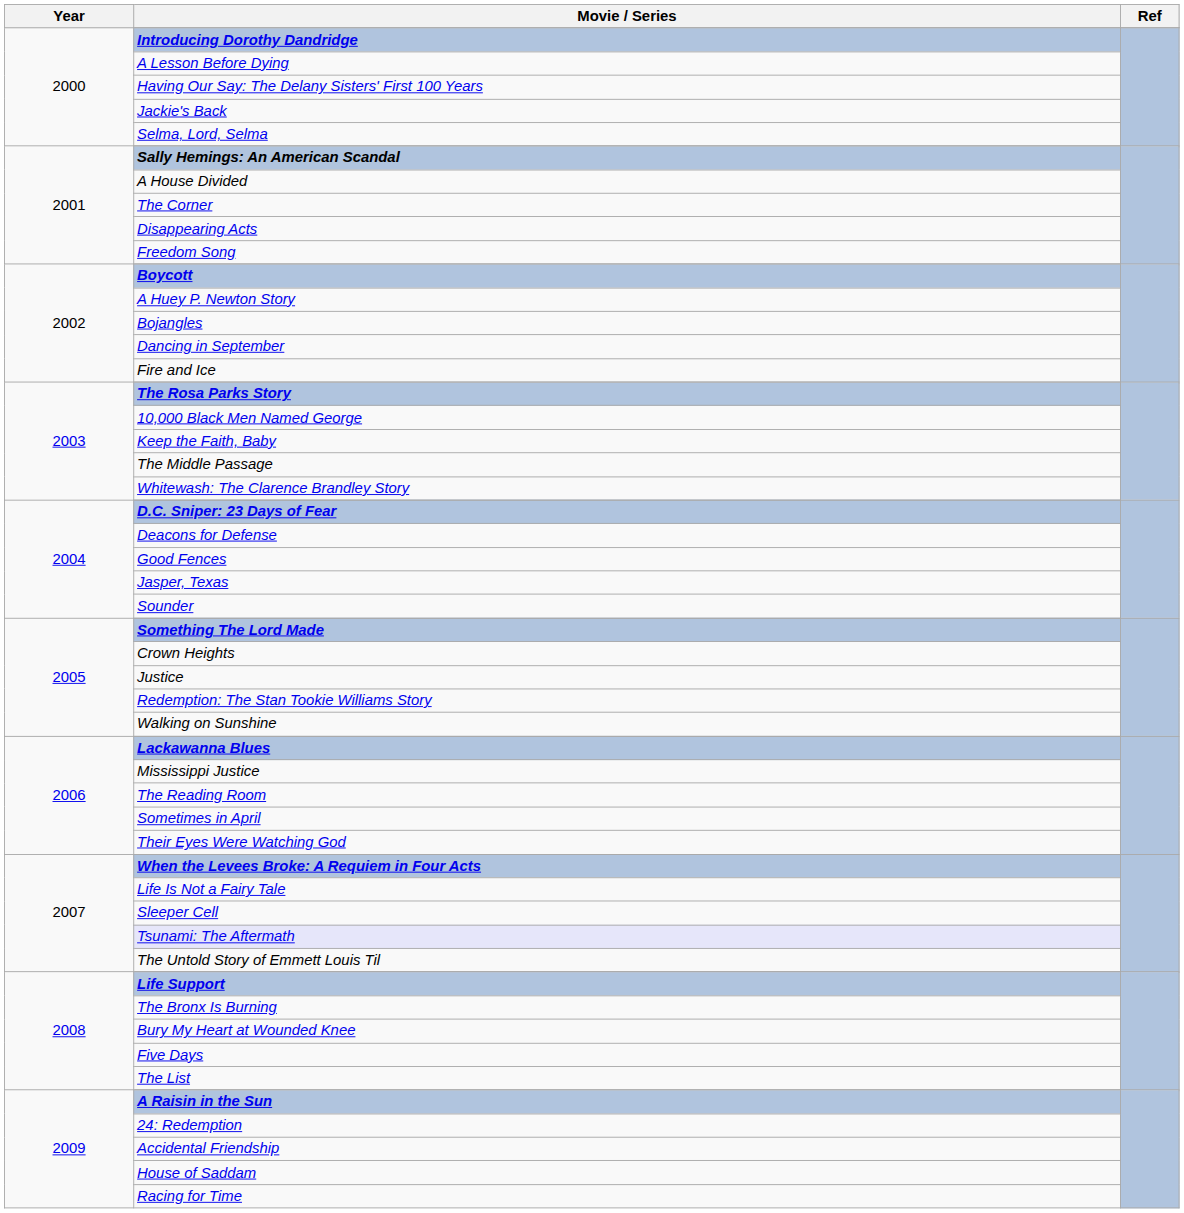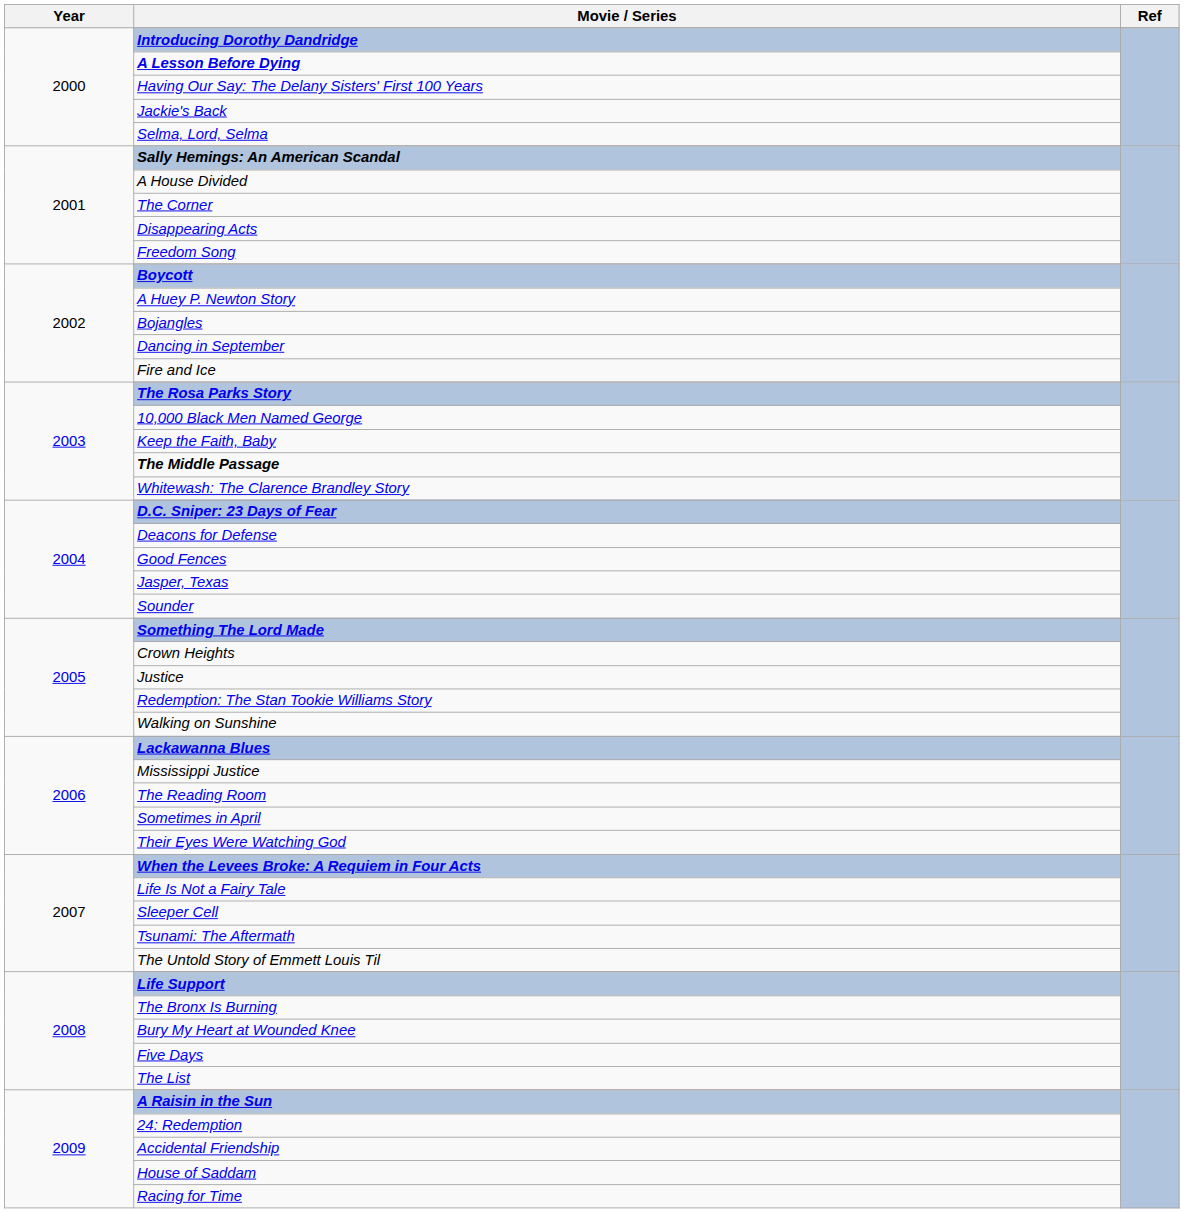A Lesson Before Dying | Movie / Series: normal -> bold
The Middle Passage | Movie / Series: normal -> bold
Tsunami: The Aftermath | Movie / Series: lavender background -> no background
